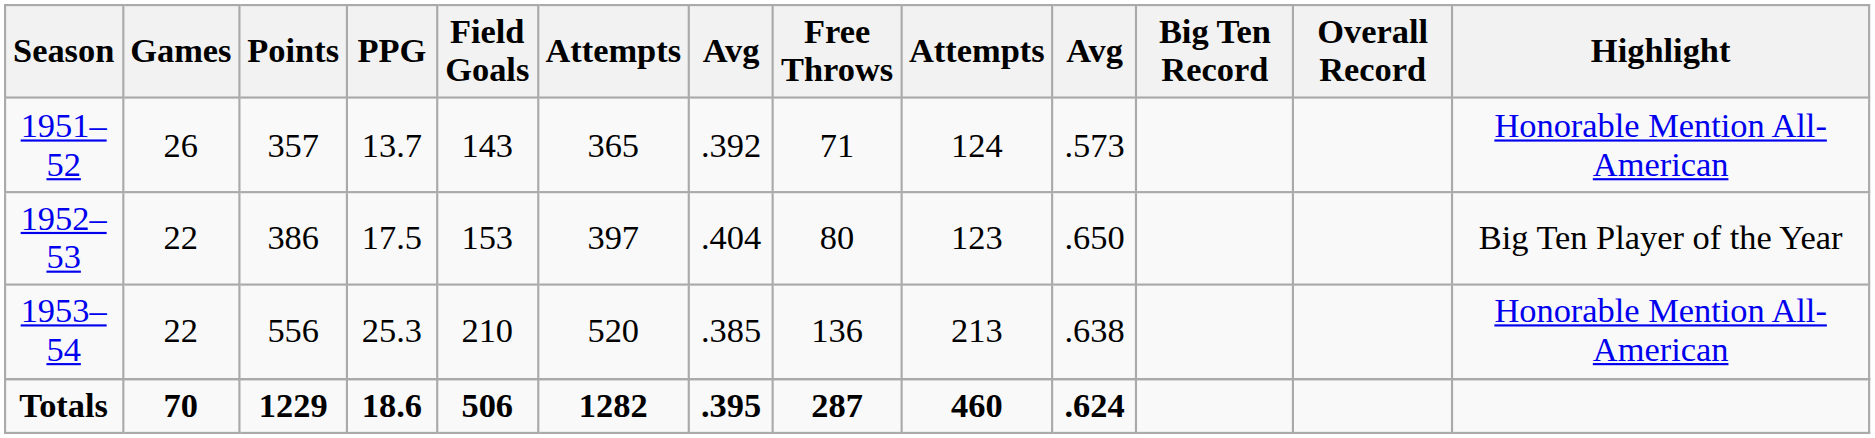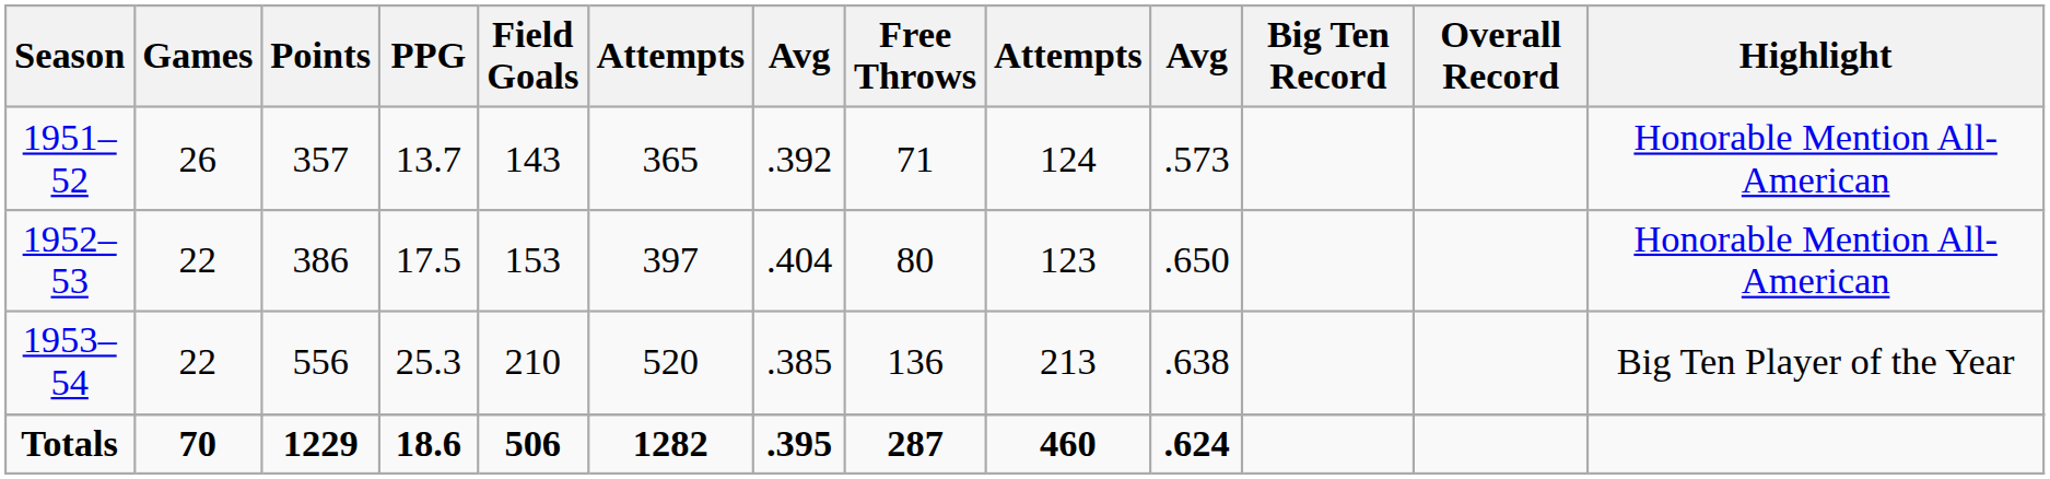1952–53 | Highlight: Big Ten Player of the Year -> Honorable Mention All-American
1953–54 | Highlight: Honorable Mention All-American -> Big Ten Player of the Year
